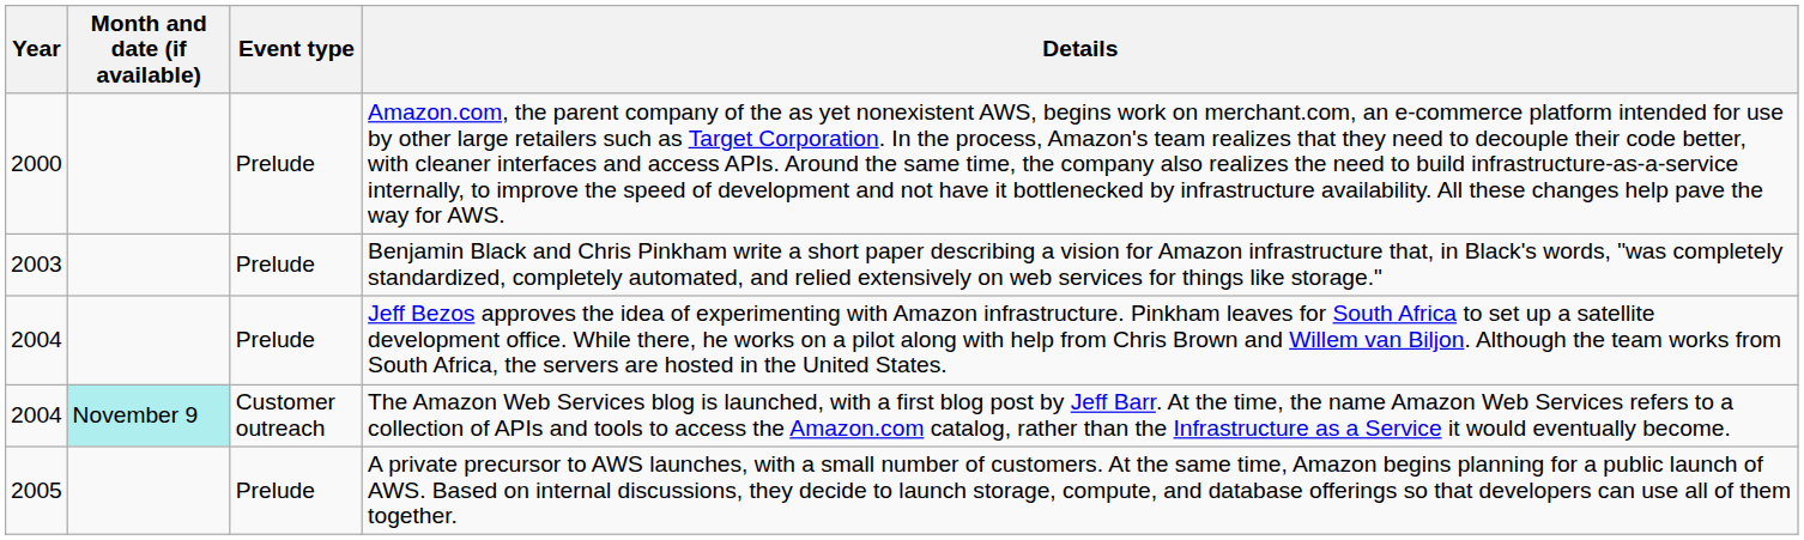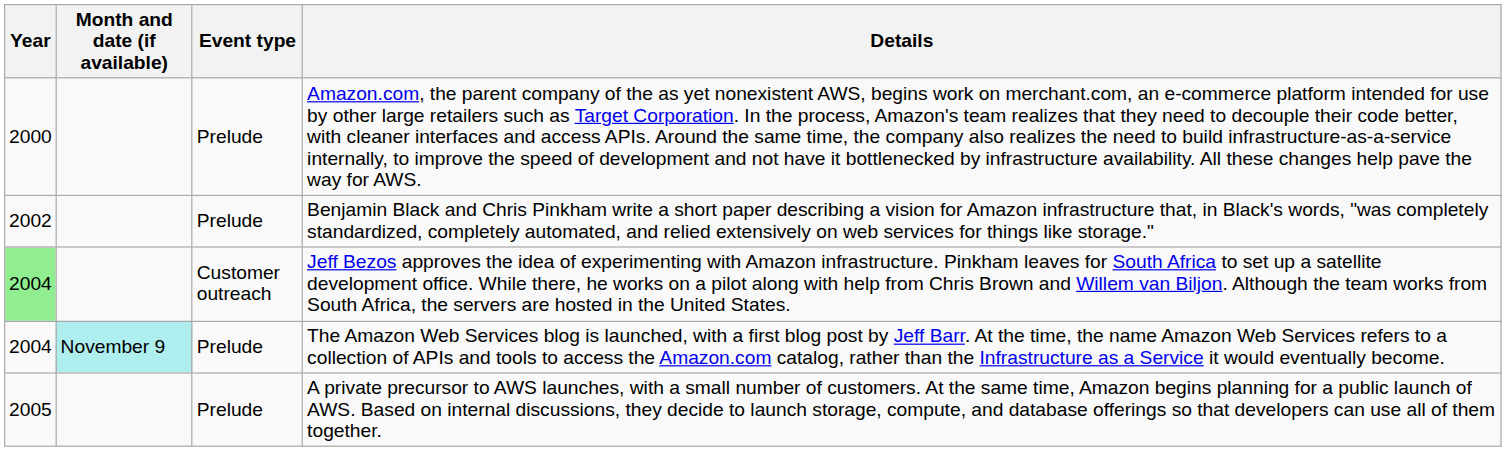row 3 | Year: 2003 -> 2002
row 4 | Year: no background -> lightgreen background
row 4 | Event type: Prelude -> Customer outreach
row 5 | Event type: Customer outreach -> Prelude
